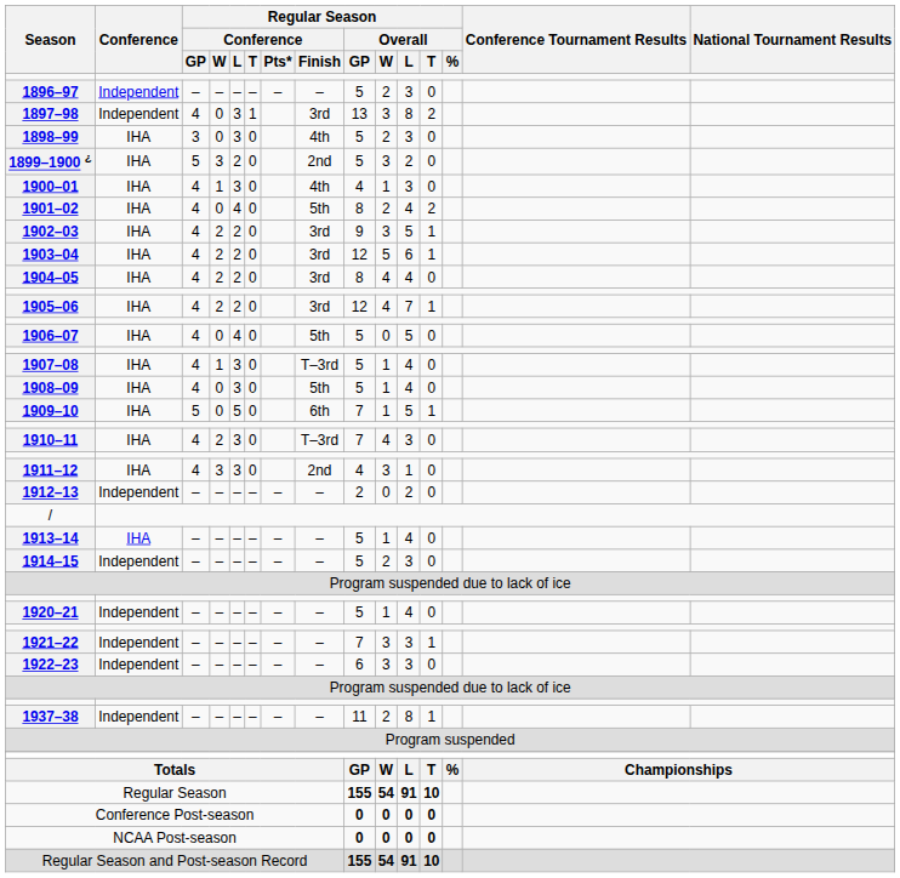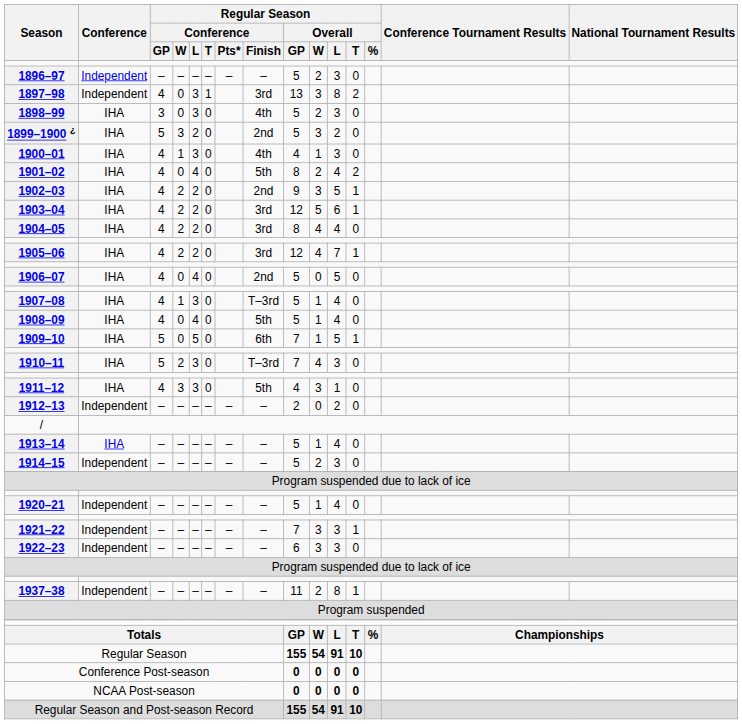1902–03 | Regular Season / Conference / Finish: 3rd -> 2nd
1906–07 | Regular Season / Conference / Finish: 5th -> 2nd
1908–09 | Regular Season / Conference / L: 3 -> 4
1910–11 | Regular Season / Conference / GP: 4 -> 5
1911–12 | Regular Season / Conference / Finish: 2nd -> 5th
